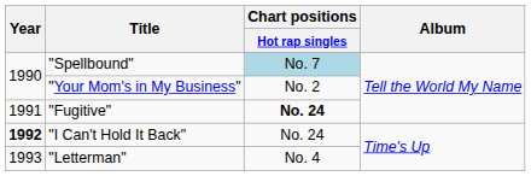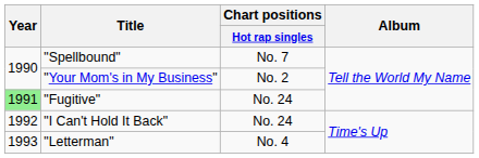"Spellbound" | Chart positions / Hot rap singles: lightblue background -> no background
"Fugitive" | Year: no background -> lightgreen background
"Fugitive" | Chart positions / Hot rap singles: bold -> normal
"I Can't Hold It Back" | Year: bold -> normal
